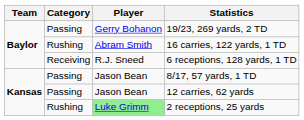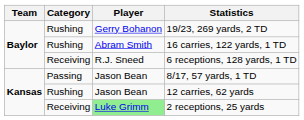19/23, 269 yards, 2 TD | Category: Passing -> Rushing
12 carries, 62 yards | Category: Passing -> Rushing
2 receptions, 25 yards | Category: Rushing -> Receiving
